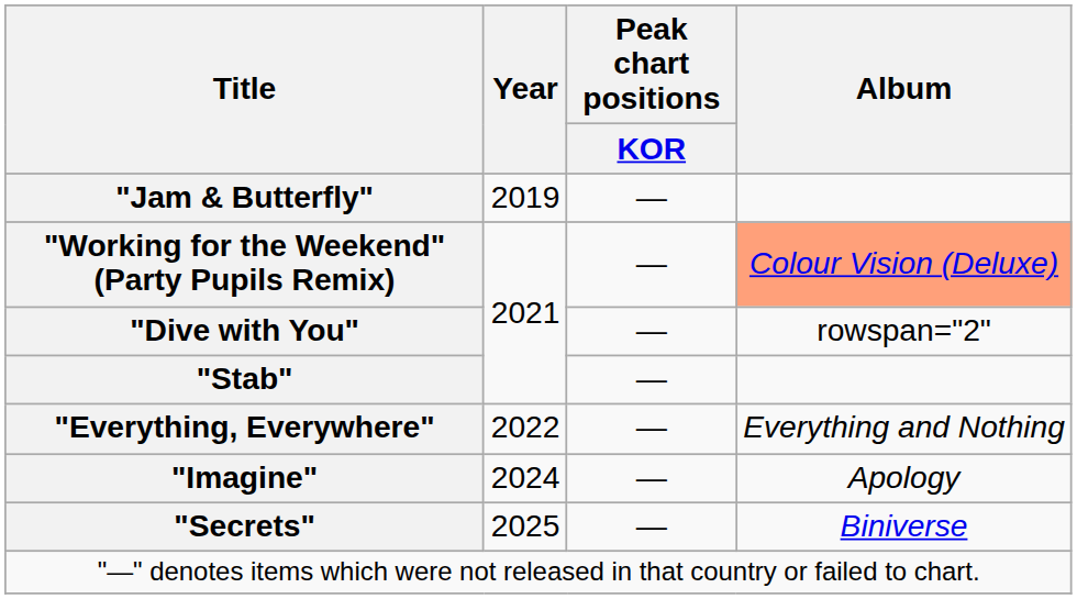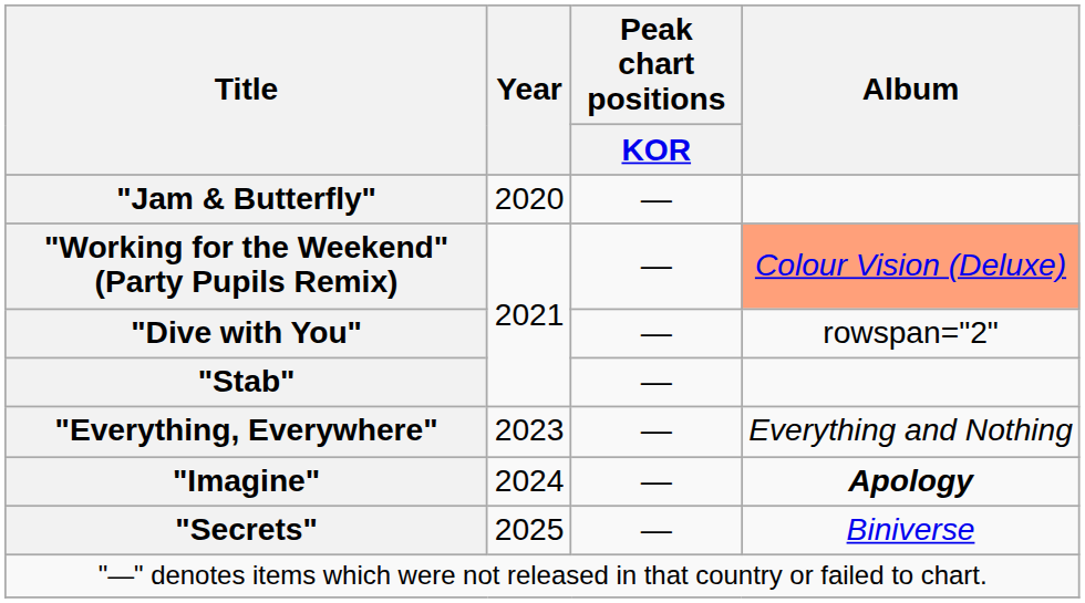"Jam & Butterfly" | Year: 2019 -> 2020
"Everything, Everywhere" | Year: 2022 -> 2023
"Imagine" | Album: normal -> bold
